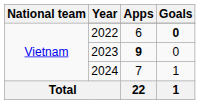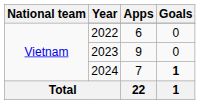2022 | Goals: bold -> normal
2023 | Apps: bold -> normal
2024 | Goals: normal -> bold
